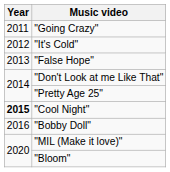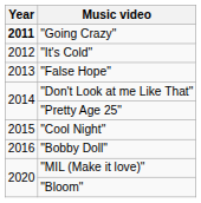"Going Crazy" | Year: normal -> bold
"Cool Night" | Year: bold -> normal
